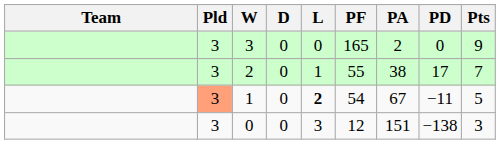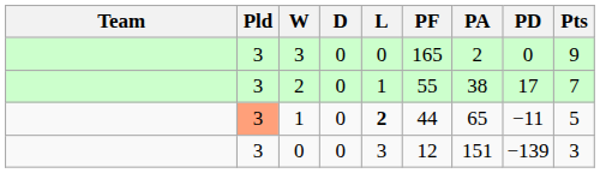row 4 | PF: 54 -> 44
row 4 | PA: 67 -> 65
row 5 | PD: −138 -> −139
